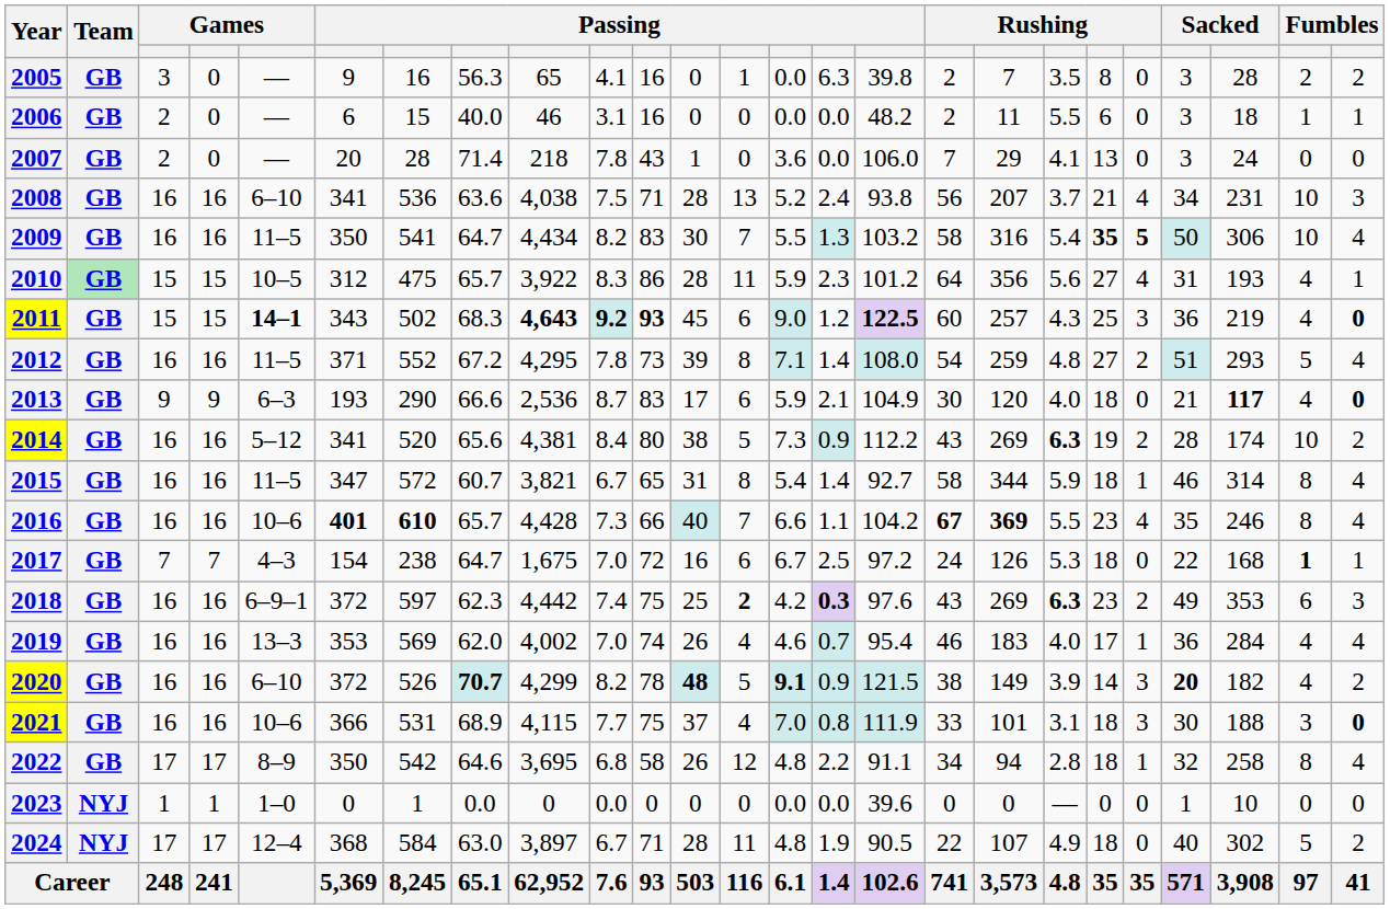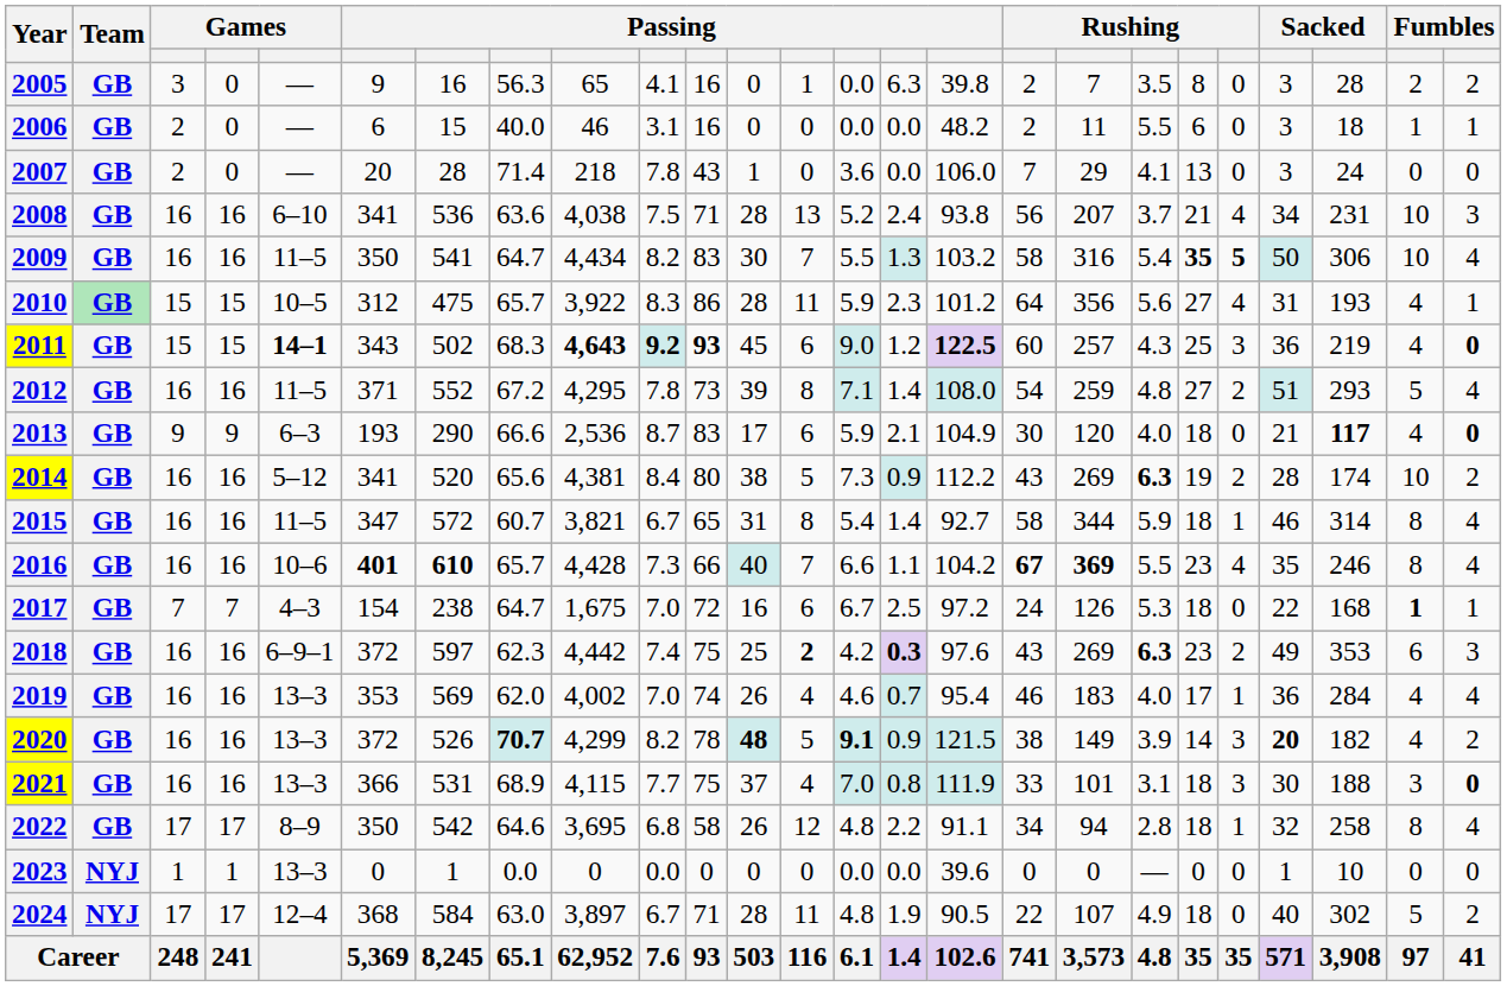2020 | column 5: 6–10 -> 13–3
2021 | column 5: 10–6 -> 13–3
2023 | column 5: 1–0 -> 13–3
